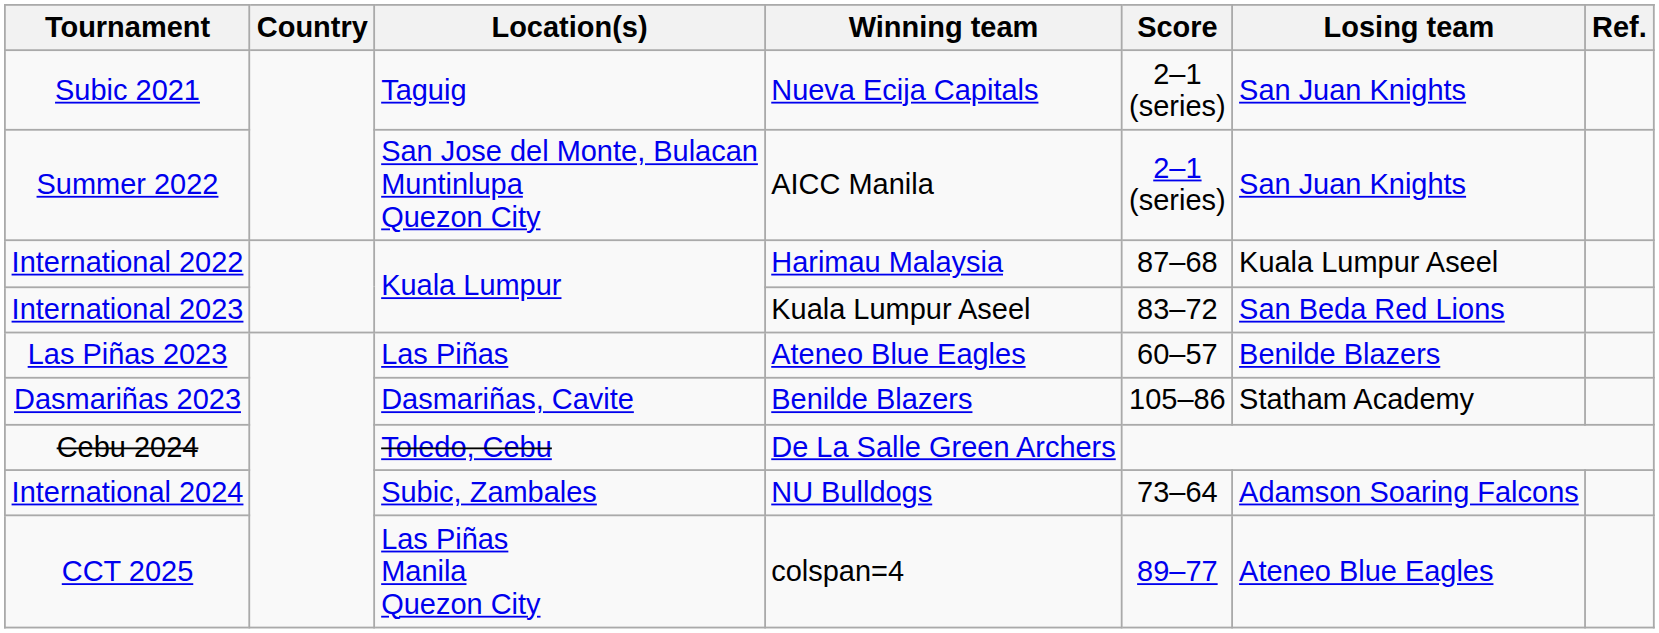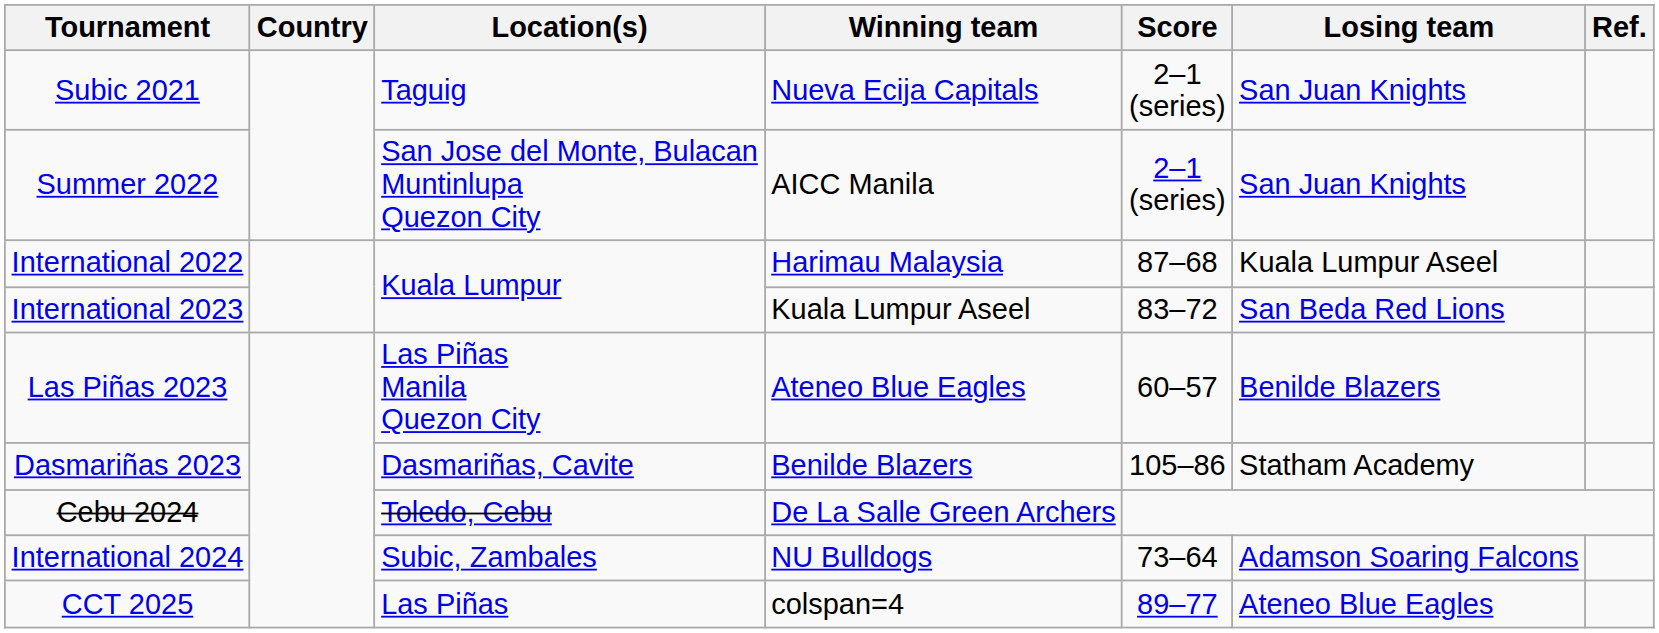Las Piñas 2023 | Location(s): Las Piñas -> Las Piñas Manila Quezon City
CCT 2025 | Location(s): Las Piñas Manila Quezon City -> Las Piñas
